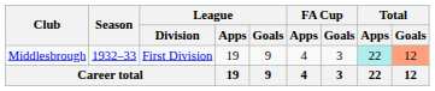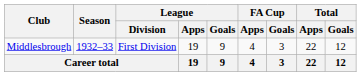Middlesbrough | Total / Apps: paleturquoise background -> no background
Middlesbrough | Total / Goals: lightsalmon background -> no background
